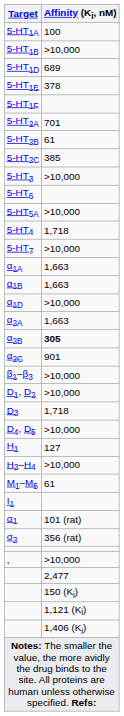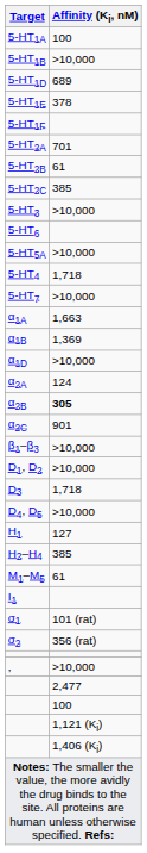row 16 | Affinity (Ki, nM): 1,663 -> 1,369
row 18 | Affinity (Ki, nM): 1,663 -> 124
row 26 | Affinity (Ki, nM): >10,000 -> 385
row 34 | Affinity (Ki, nM): 150 (Ki) -> 100
